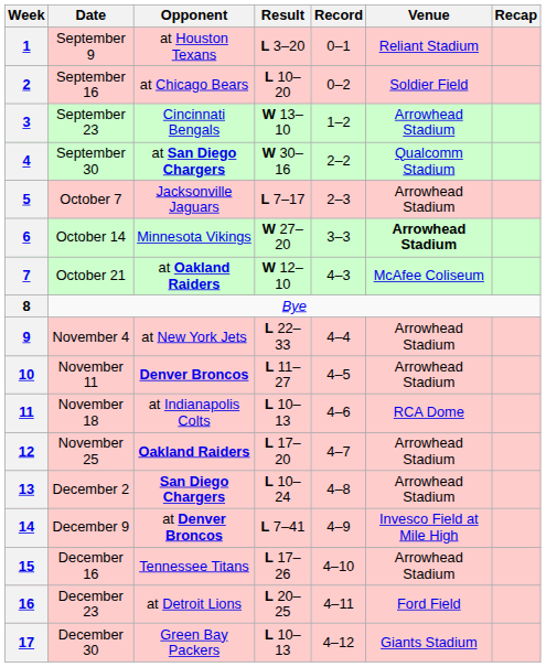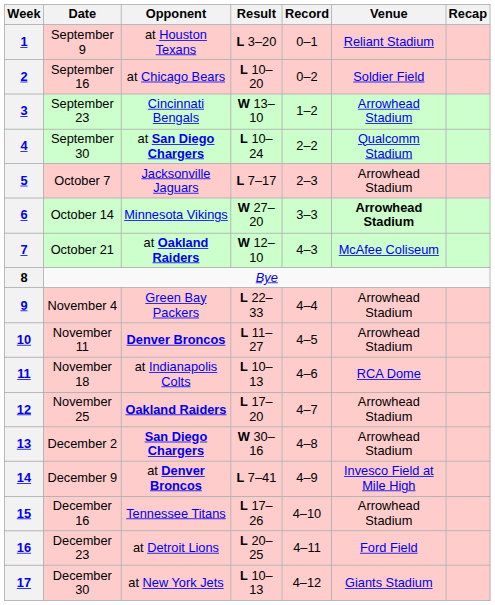4 | Result: W 30–16 -> L 10–24
9 | Opponent: at New York Jets -> Green Bay Packers
13 | Result: L 10–24 -> W 30–16
17 | Opponent: Green Bay Packers -> at New York Jets
